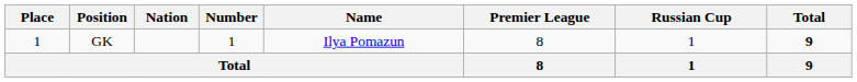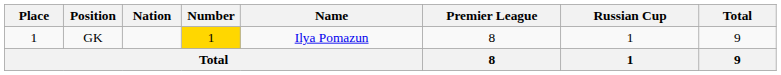GK | Number: no background -> gold background
GK | Total: bold -> normal
